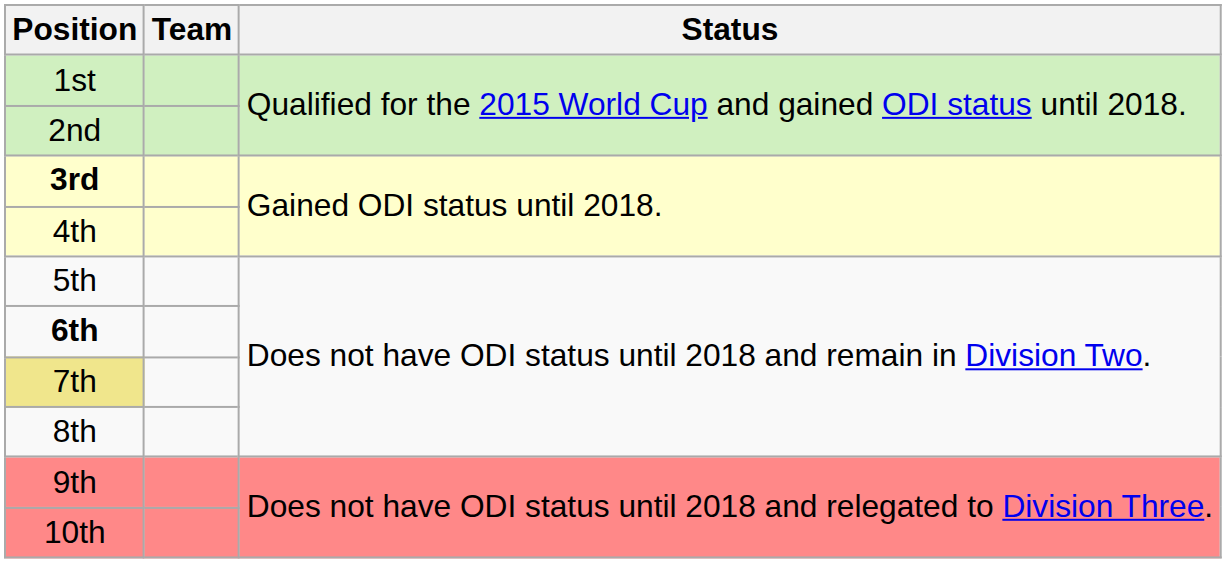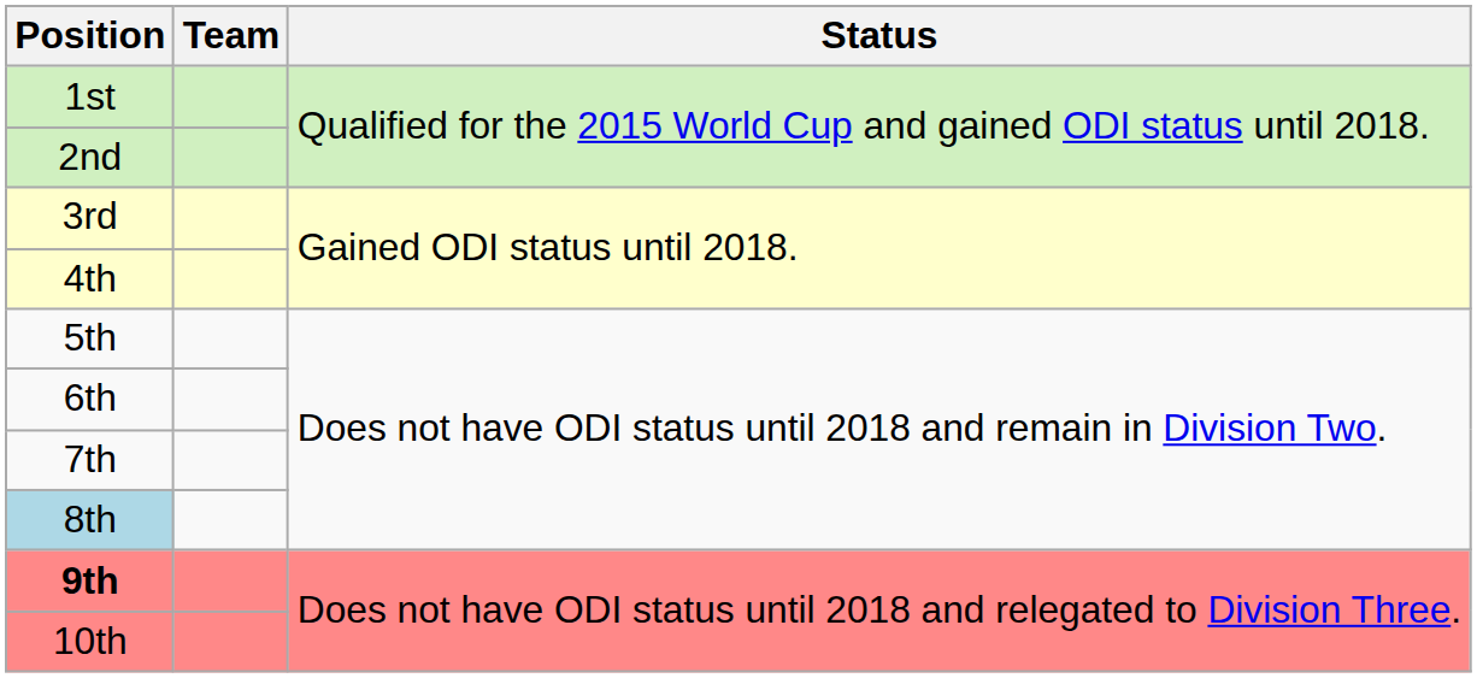3rd | Position: bold -> normal
6th | Position: bold -> normal
7th | Position: khaki background -> no background
8th | Position: no background -> lightblue background
9th | Position: normal -> bold
